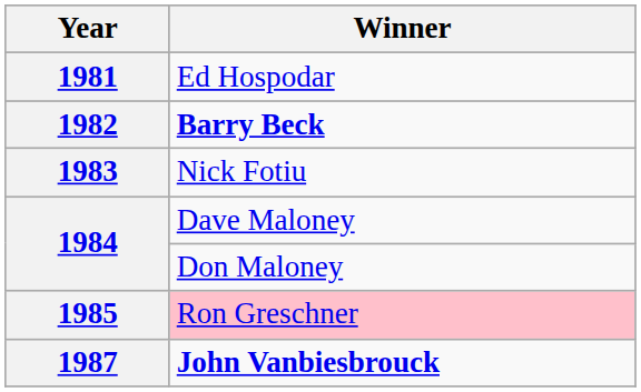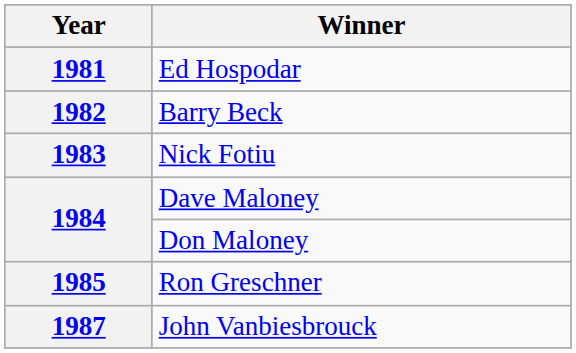Barry Beck | Winner: bold -> normal
Ron Greschner | Winner: pink background -> no background
John Vanbiesbrouck | Winner: bold -> normal
